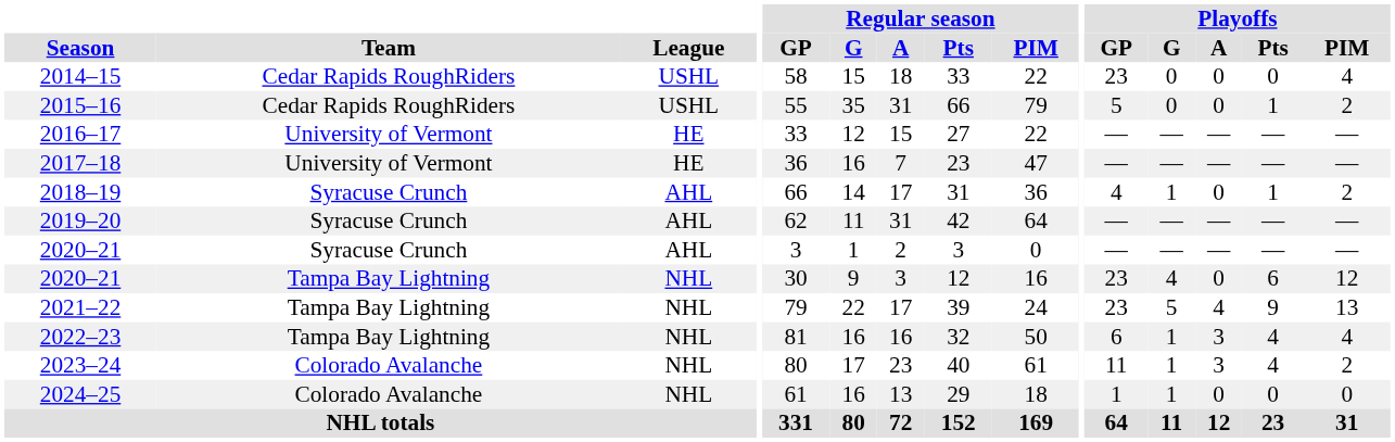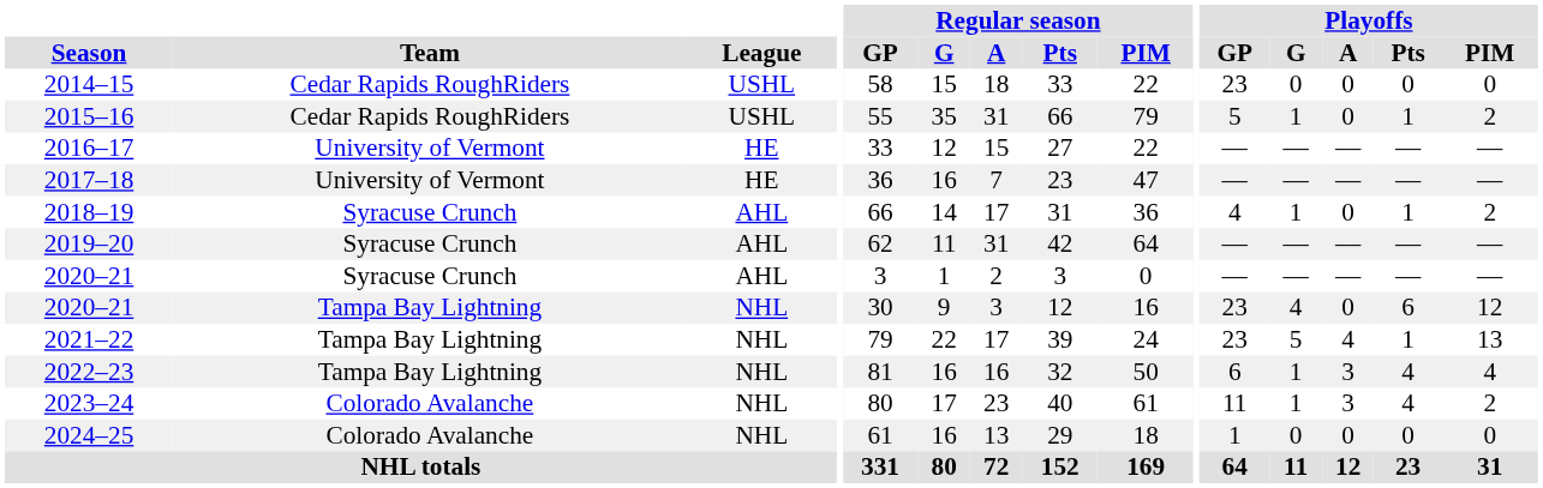2014–15 | Playoffs / PIM: 4 -> 0
2015–16 | Playoffs / G: 0 -> 1
2021–22 | Playoffs / Pts: 9 -> 1
2024–25 | Playoffs / G: 1 -> 0
